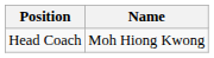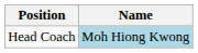Head Coach | Name: no background -> lightblue background
